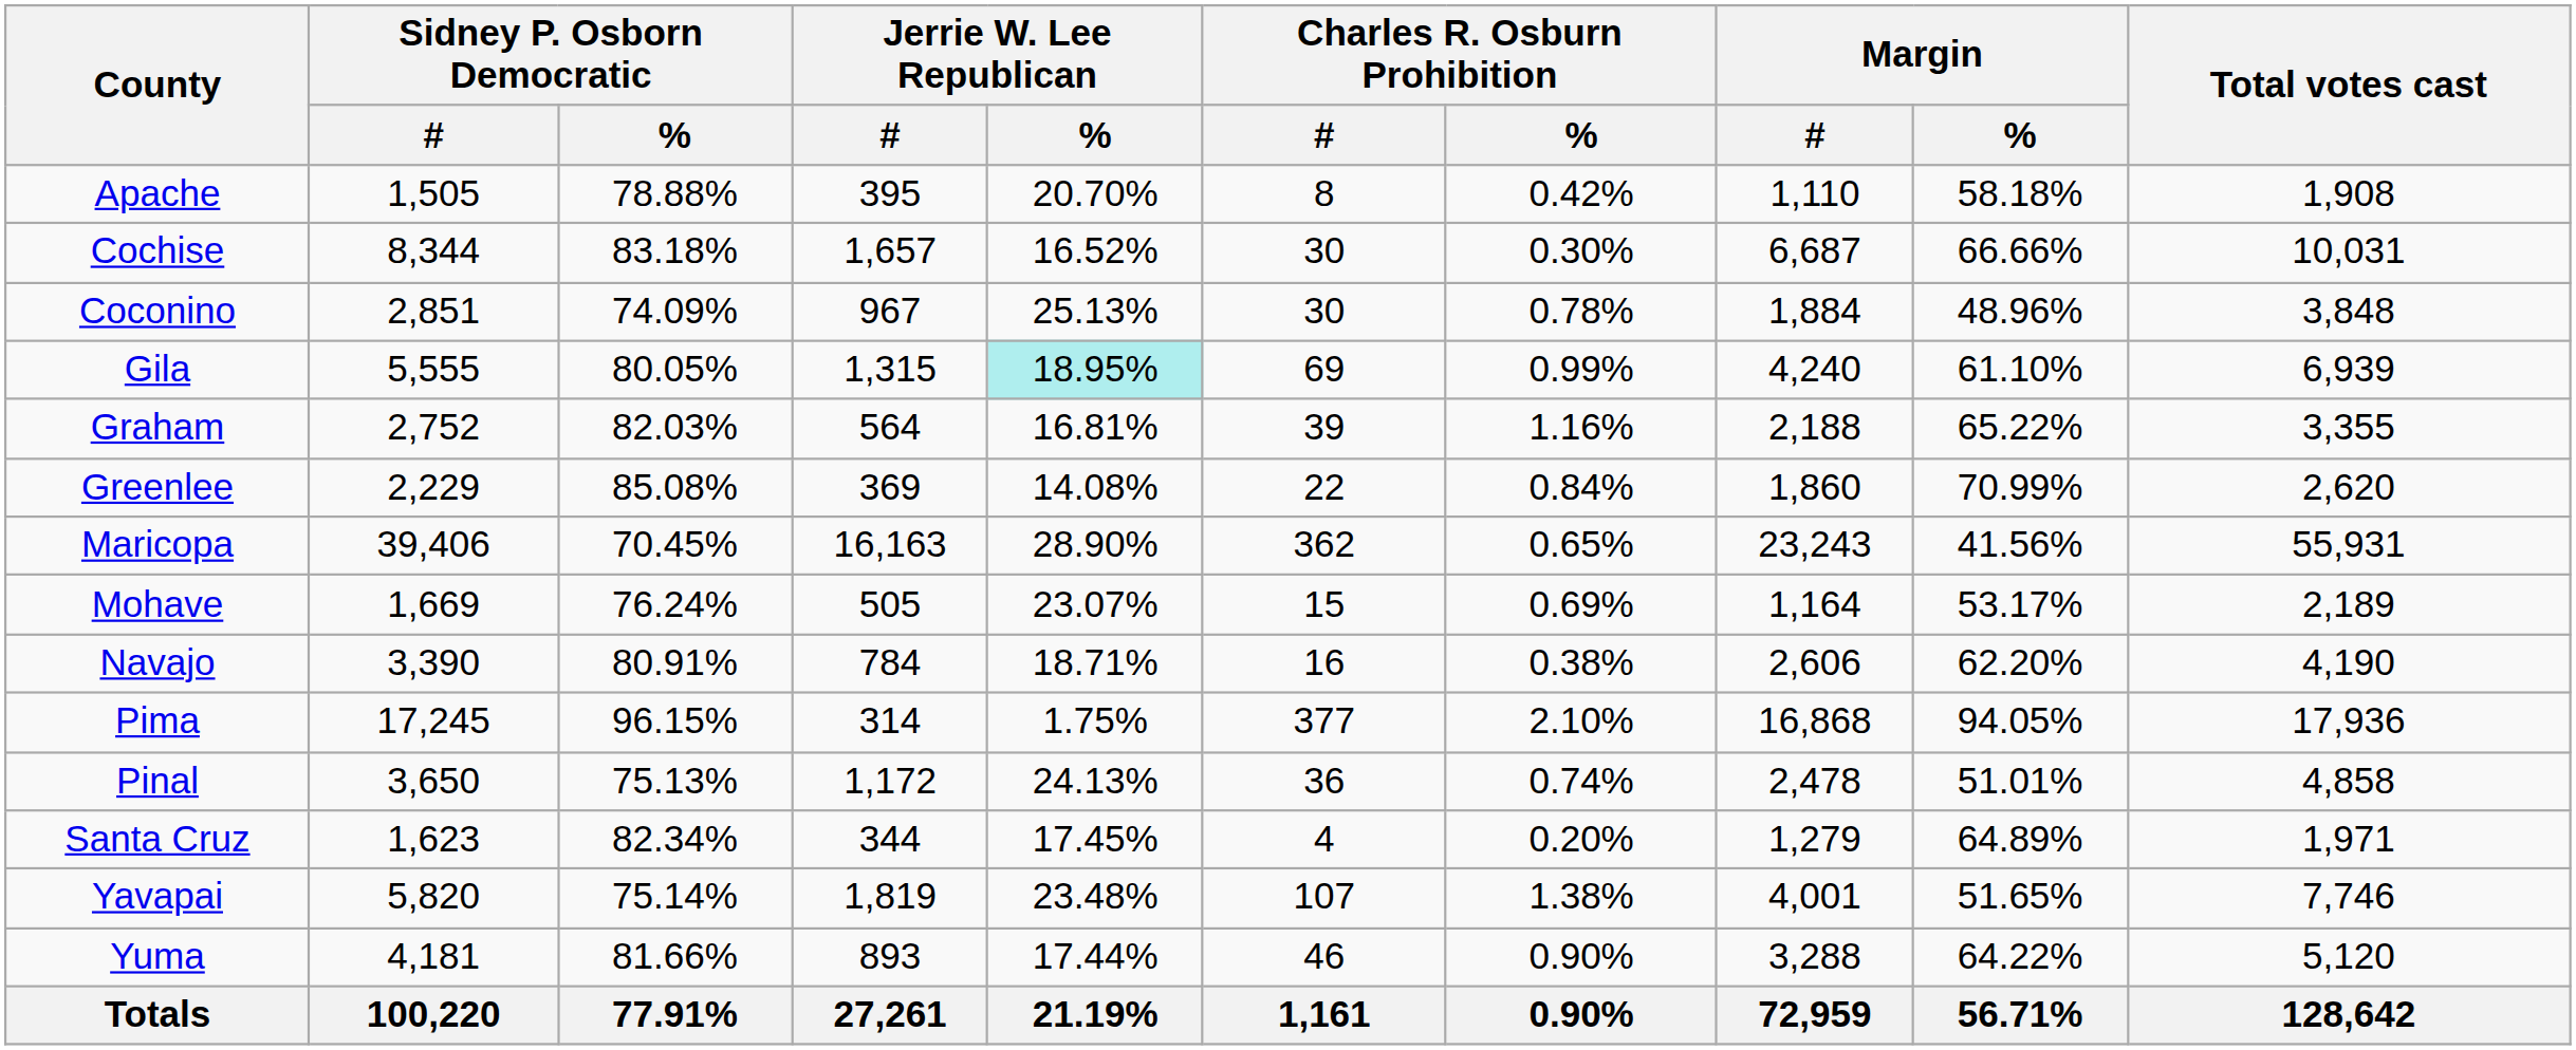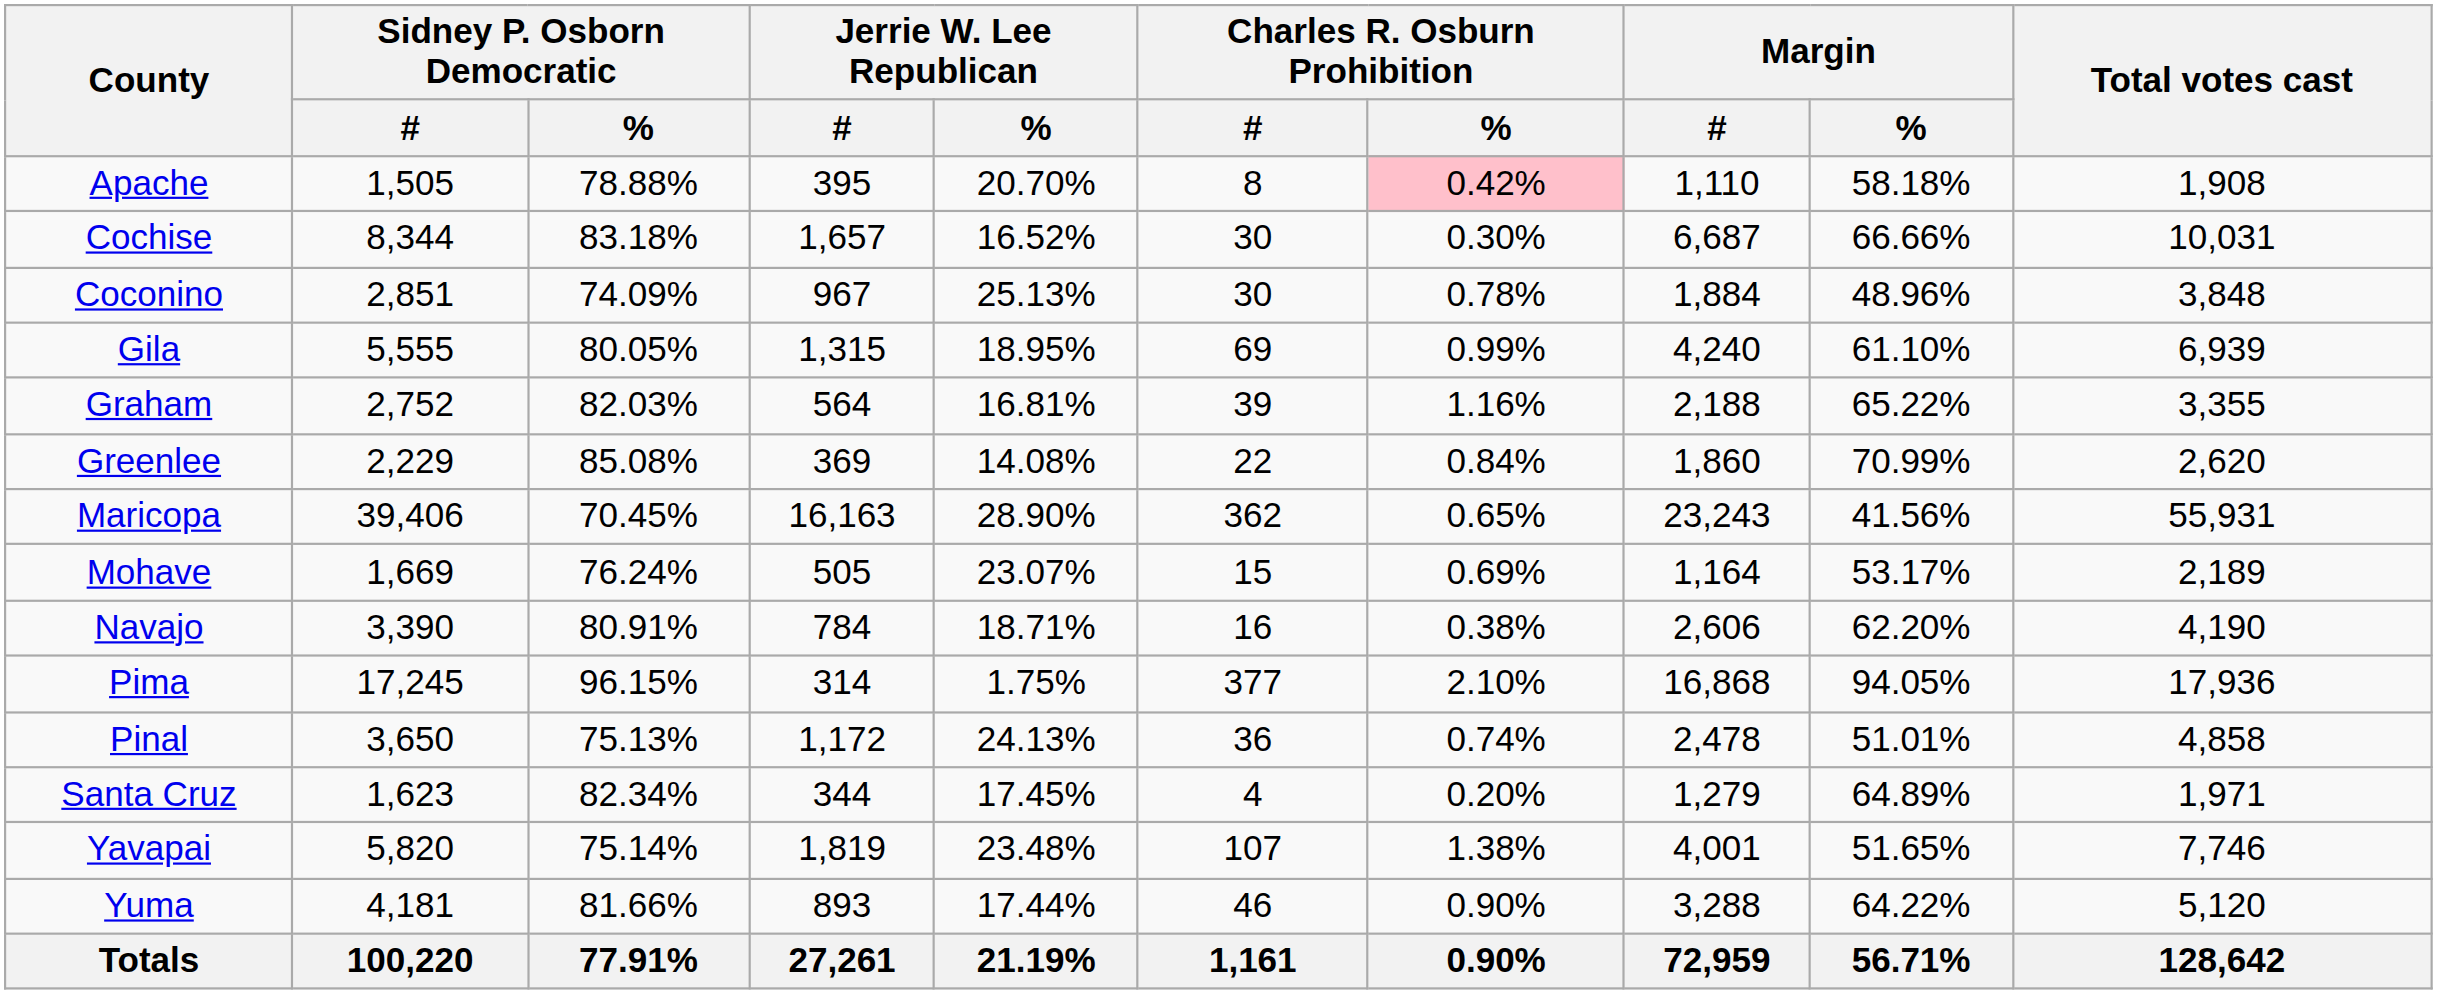Apache | Charles R. Osburn Prohibition / %: no background -> pink background
Gila | Jerrie W. Lee Republican / %: paleturquoise background -> no background
